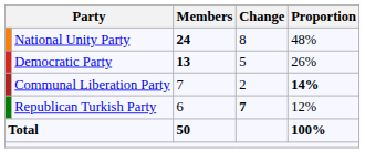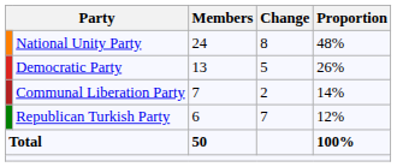National Unity Party | Members: bold -> normal
Democratic Party | Members: bold -> normal
Communal Liberation Party | Proportion: bold -> normal
Republican Turkish Party | Change: bold -> normal
